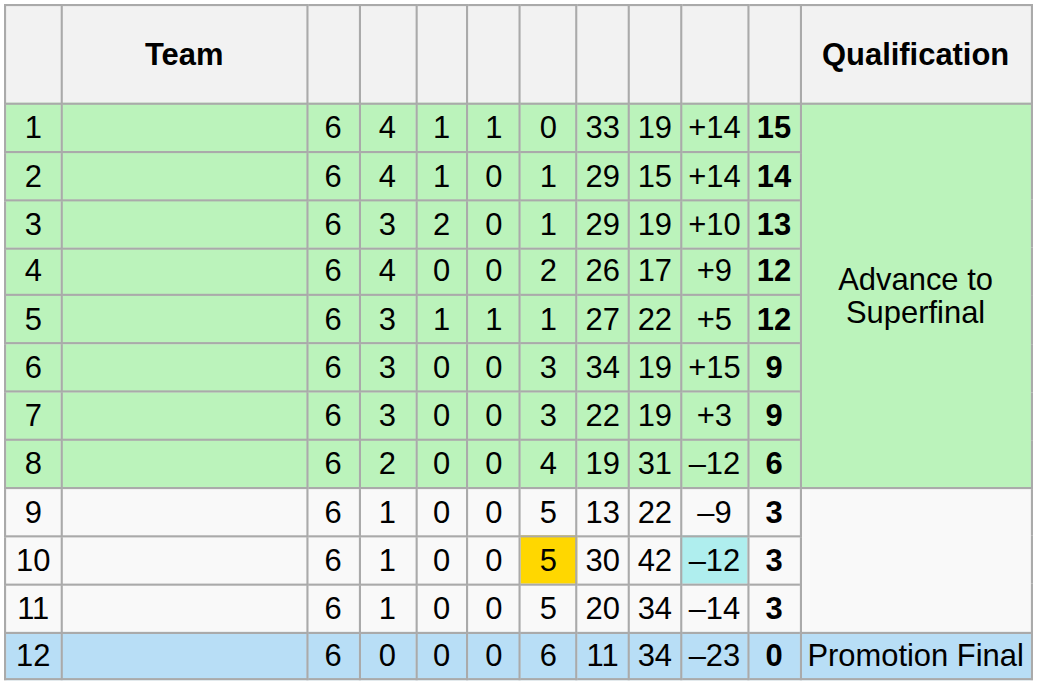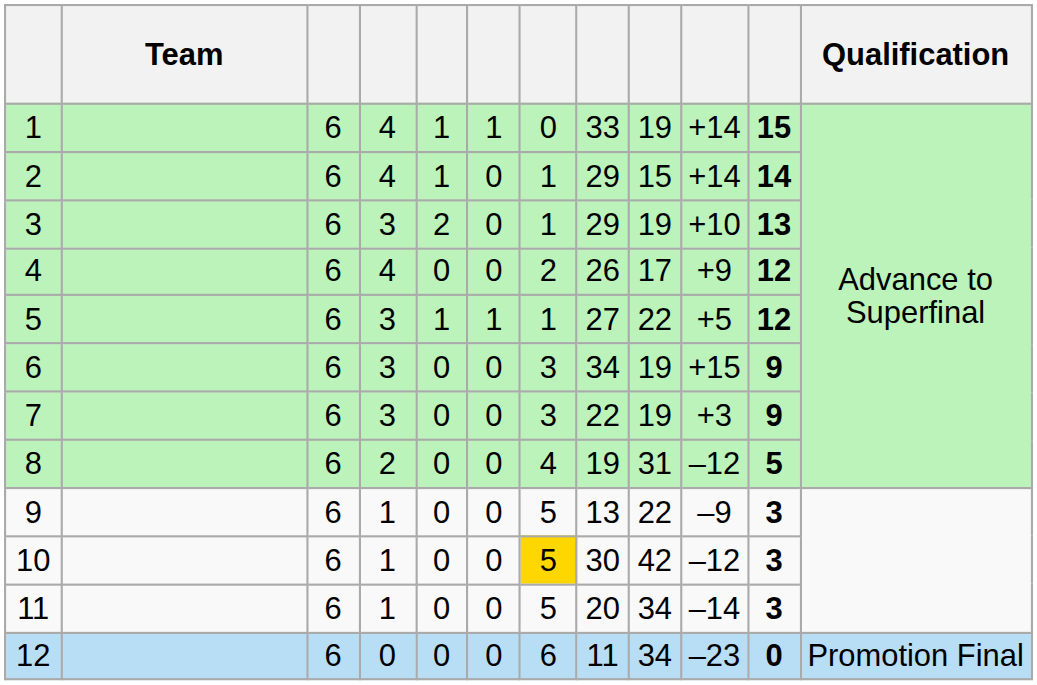8 | column 11: 6 -> 5
10 | column 10: paleturquoise background -> no background
